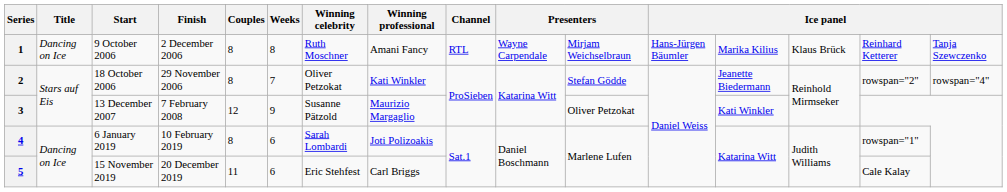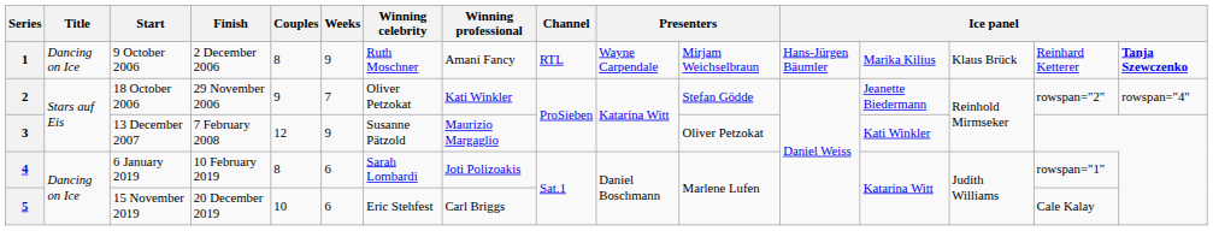1 | Weeks: 8 -> 9
1 | column 16: normal -> bold
2 | Couples: 8 -> 9
5 | Couples: 11 -> 10
